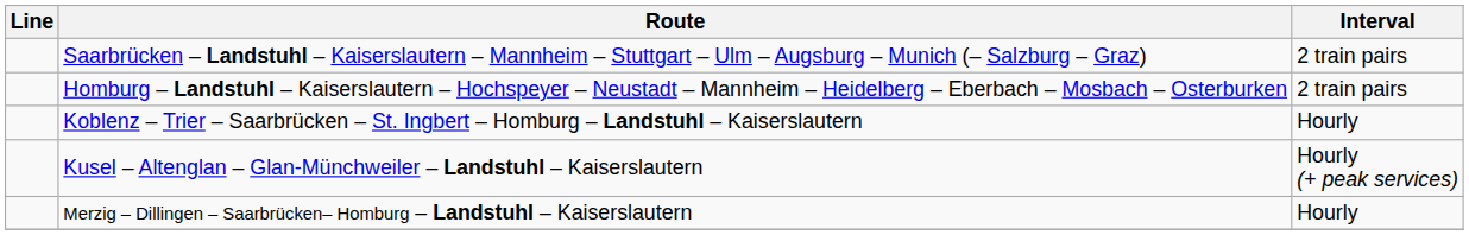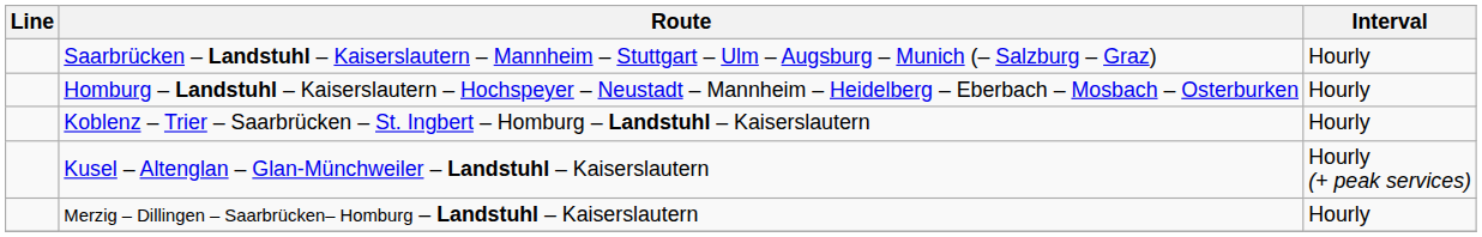row 2 | Interval: 2 train pairs -> Hourly
row 3 | Interval: 2 train pairs -> Hourly
